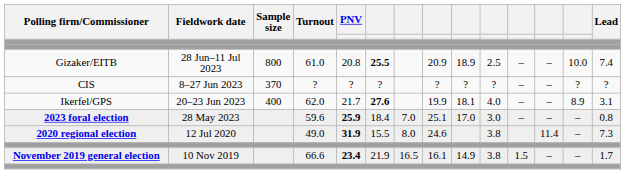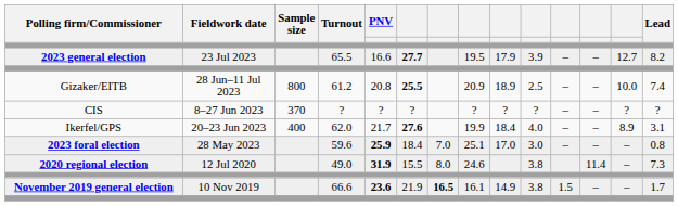+ row: 2023 general election | 23 Jul 2023 | 65.5 | 16.6 | 27.7 | 19.5 | 17.9 | 3.9 | – | – | 12.7 | 8.2
Gizaker/EITB | Turnout: 61.0 -> 61.2
Ikerfel/GPS | column 9: 18.1 -> 18.4
November 2019 general election | PNV: 23.4 -> 23.6
November 2019 general election | column 7: normal -> bold
